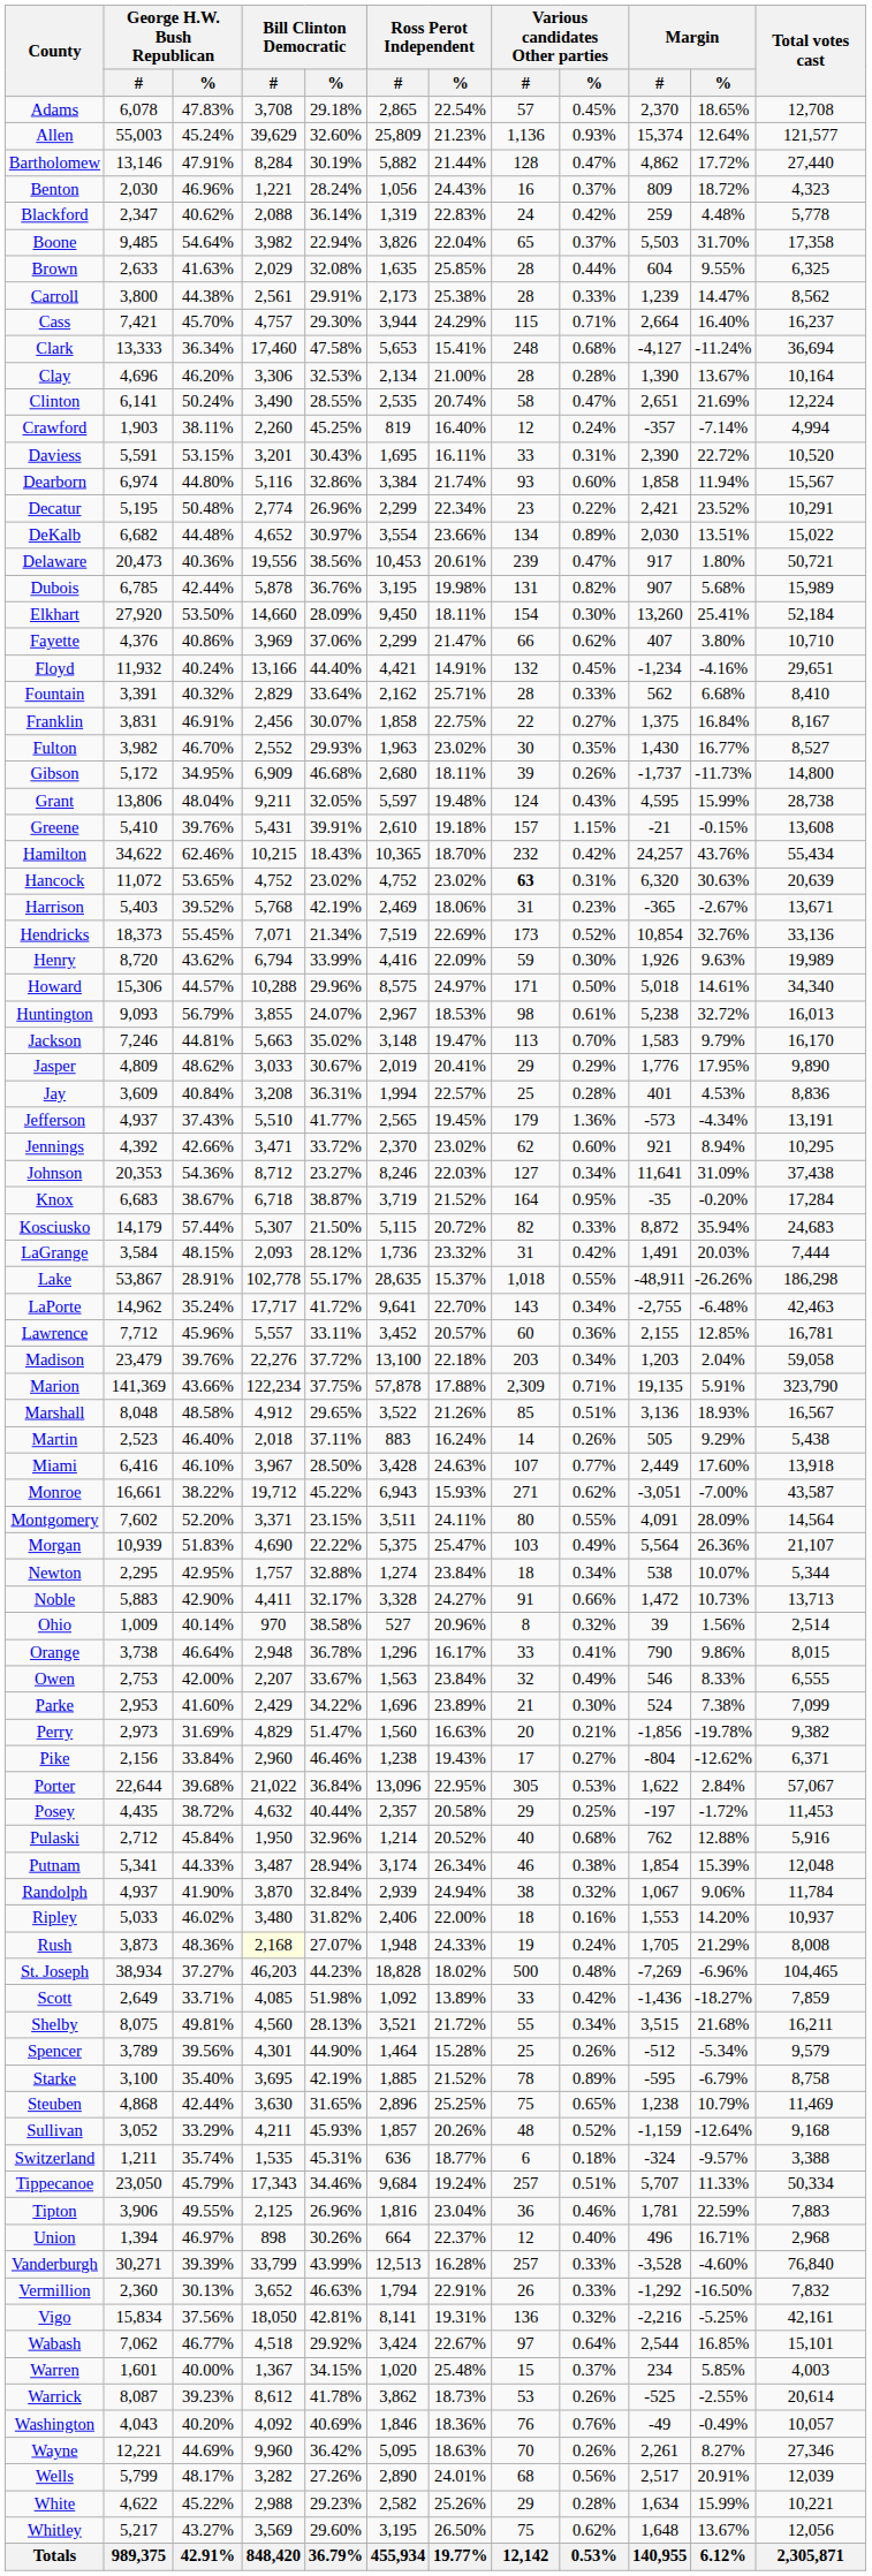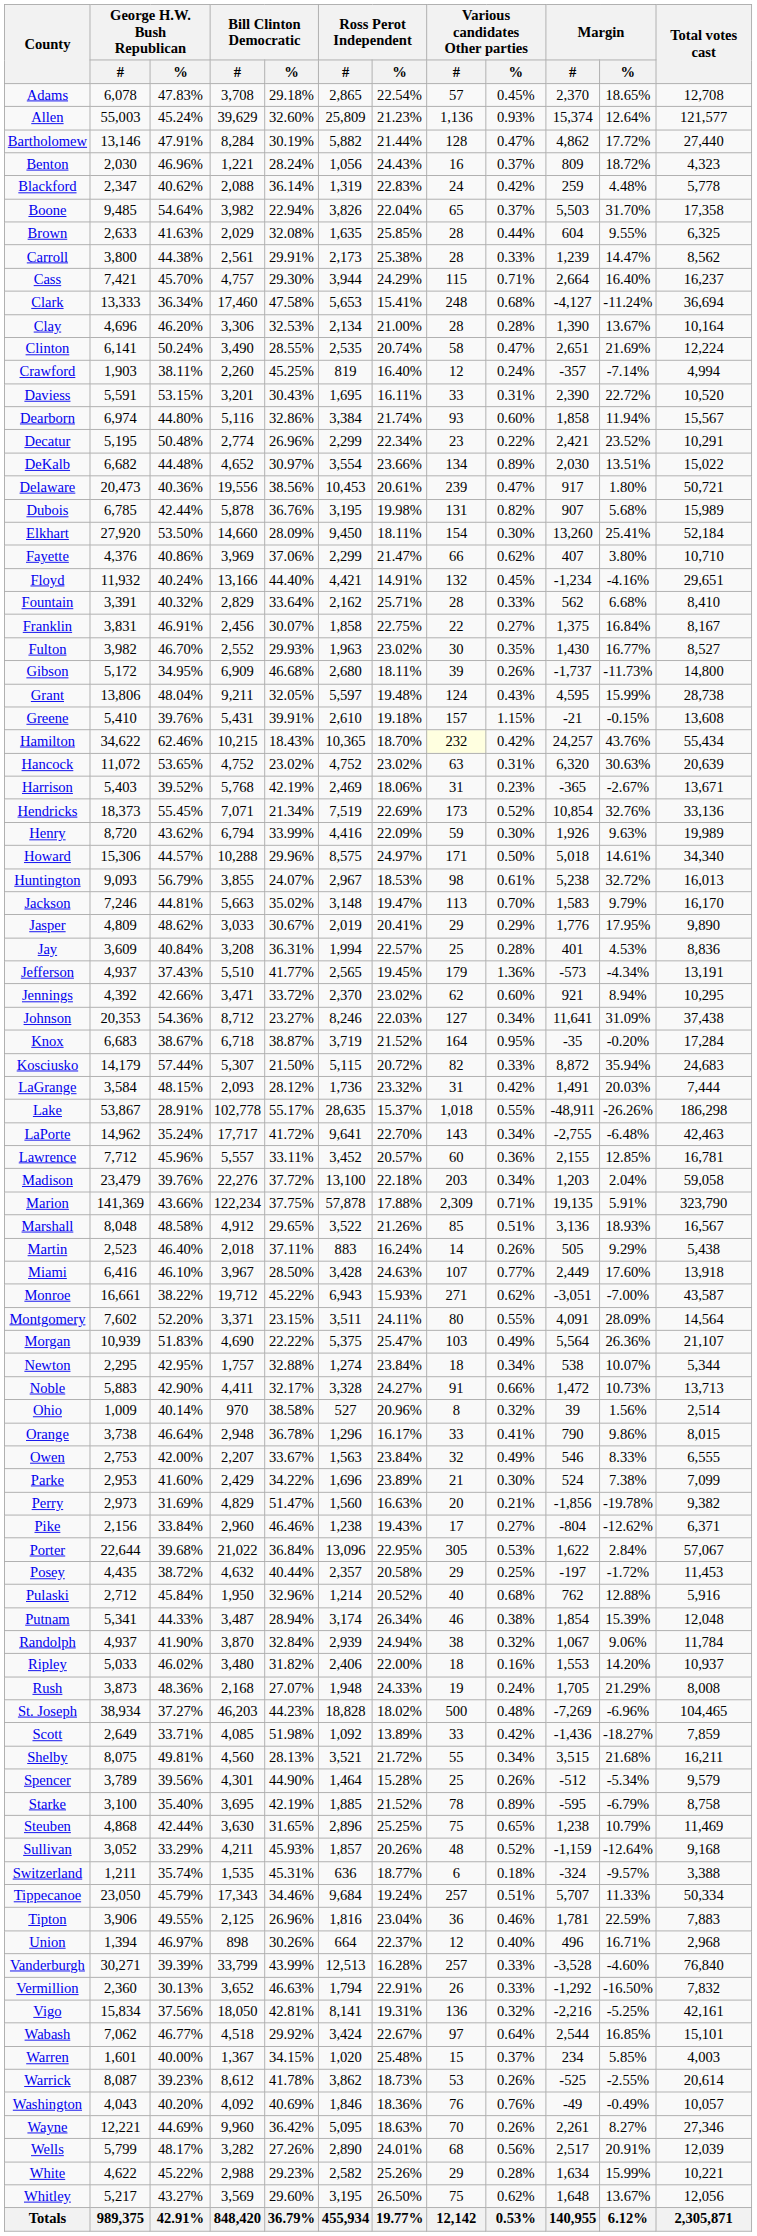Hamilton | Various candidates Other parties / #: no background -> lightyellow background
Hancock | Various candidates Other parties / #: bold -> normal
Rush | Bill Clinton Democratic / #: lightyellow background -> no background
